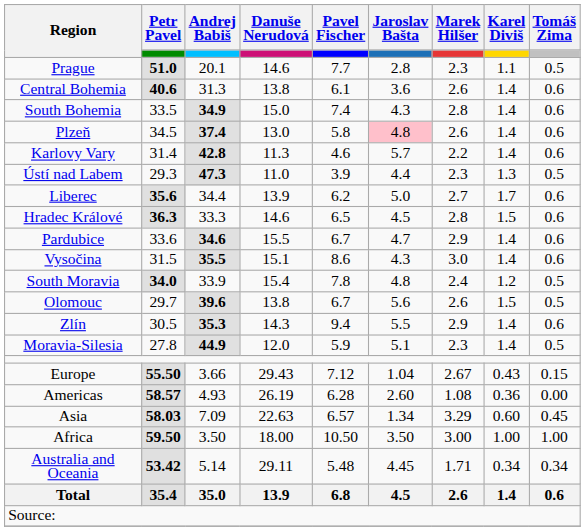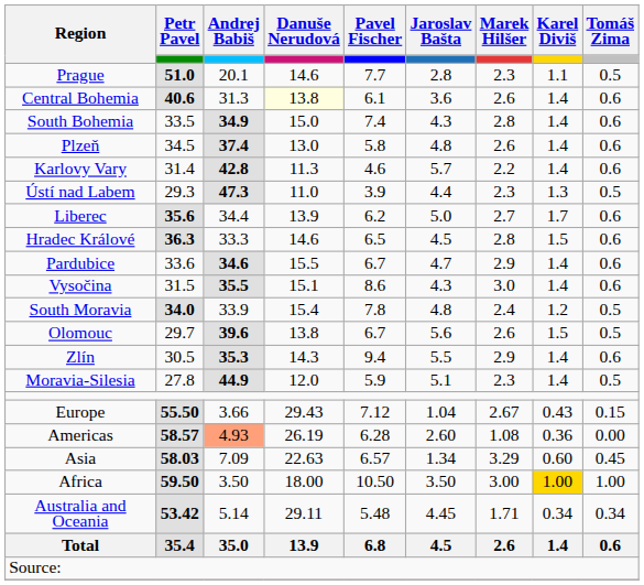Central Bohemia | Danuše Nerudová: no background -> lightyellow background
Plzeň | Jaroslav Bašta: pink background -> no background
Americas | Andrej Babiš: no background -> lightsalmon background
Africa | Karel Diviš: no background -> gold background
